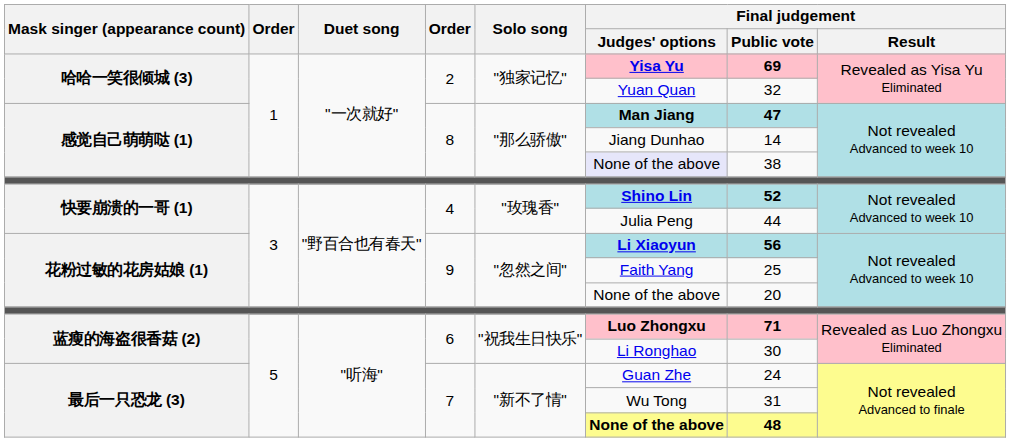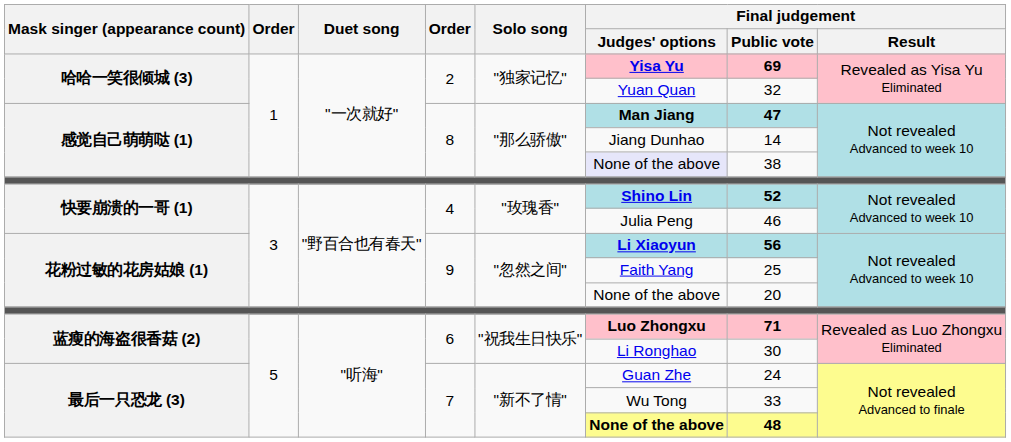row 10 | Final judgement / Public vote: 44 -> 46
row 18 | Final judgement / Public vote: 31 -> 33
